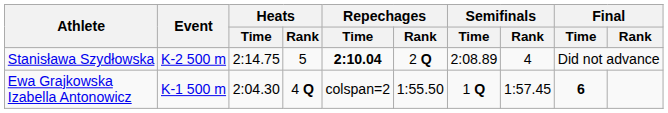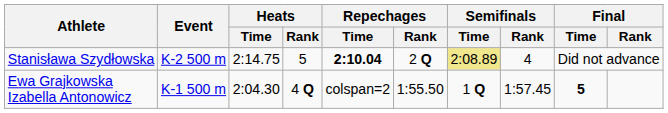Stanisława Szydłowska | Semifinals / Time: no background -> khaki background
Ewa Grajkowska Izabella Antonowicz | Final / Time: 6 -> 5
